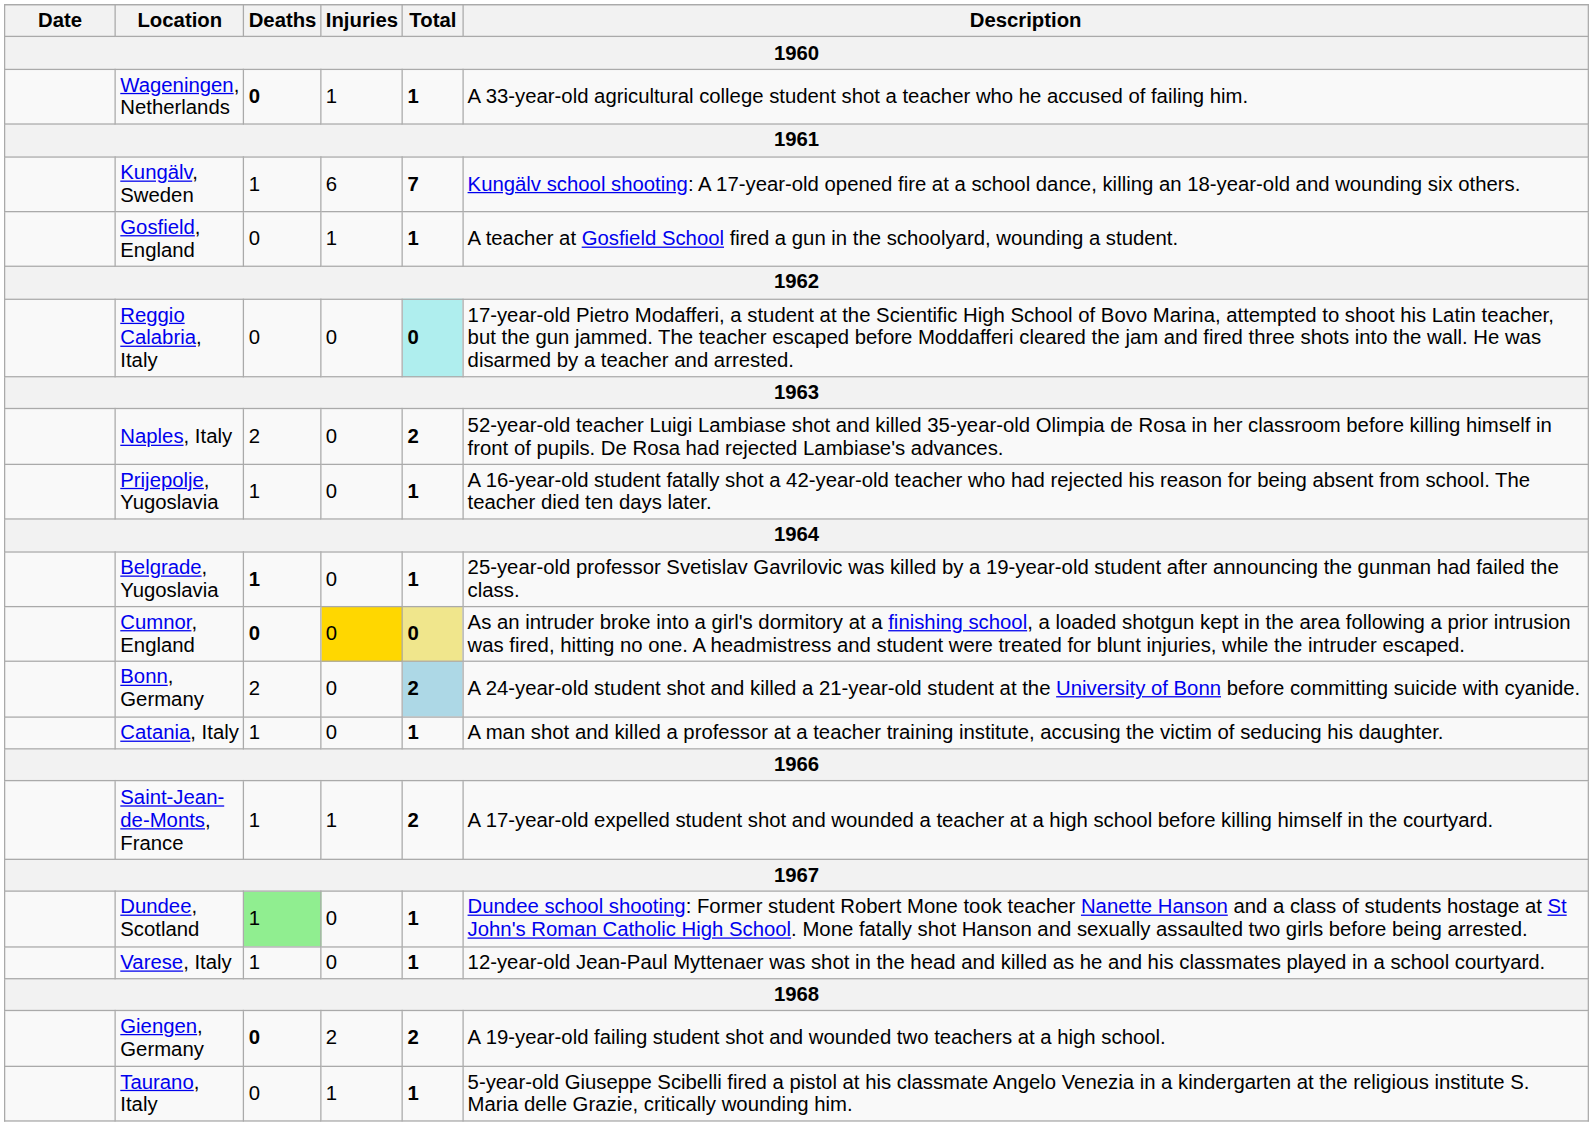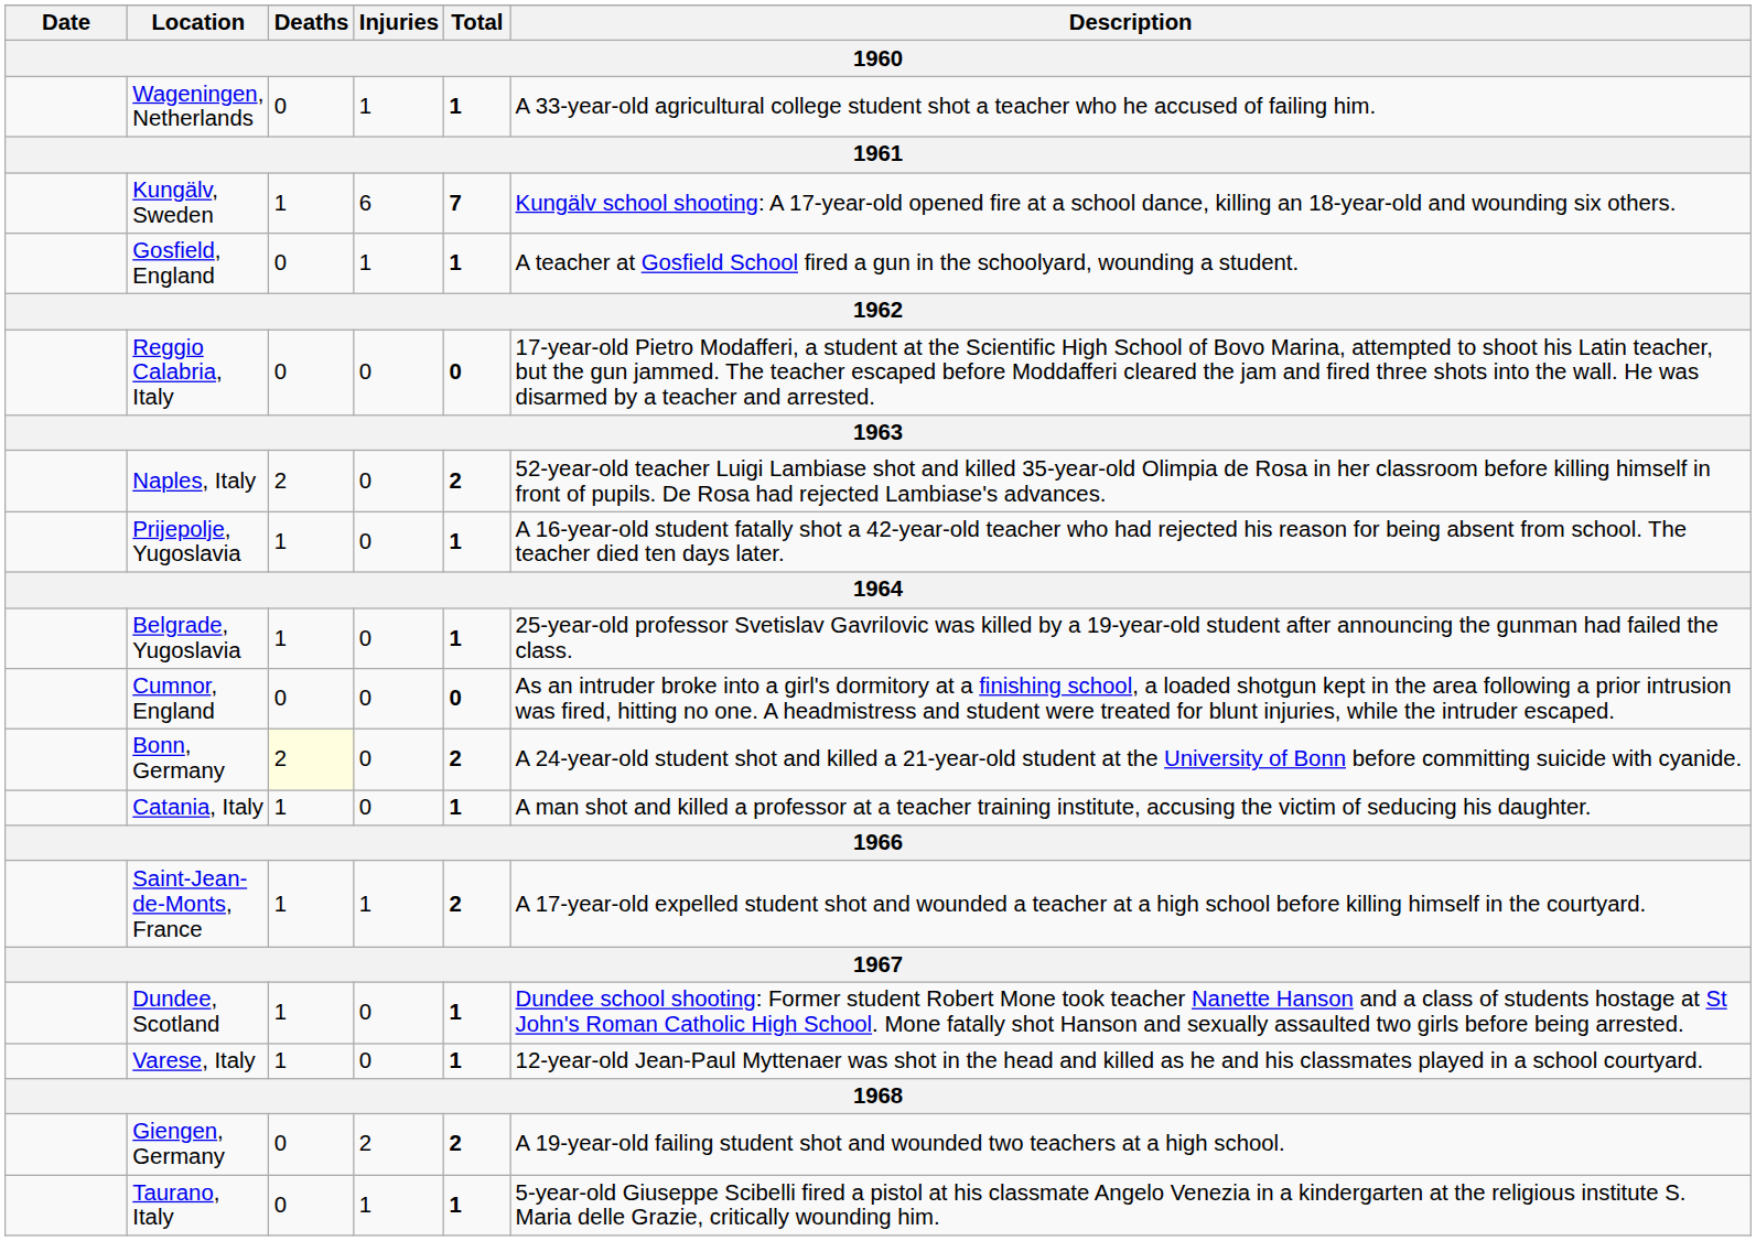Wageningen, Netherlands | Deaths: bold -> normal
Reggio Calabria, Italy | Total: paleturquoise background -> no background
Belgrade, Yugoslavia | Deaths: bold -> normal
Cumnor, England | Deaths: bold -> normal
Cumnor, England | Injuries: gold background -> no background
Cumnor, England | Total: khaki background -> no background
Bonn, Germany | Deaths: no background -> lightyellow background
Bonn, Germany | Total: lightblue background -> no background
Dundee, Scotland | Deaths: lightgreen background -> no background
Giengen, Germany | Deaths: bold -> normal
